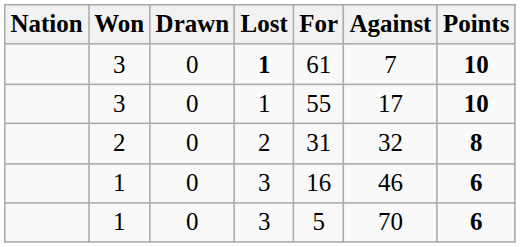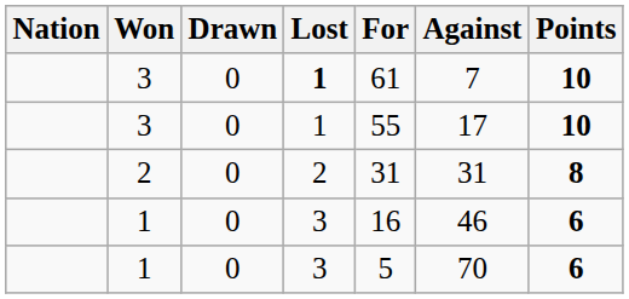row 4 | Against: 32 -> 31
